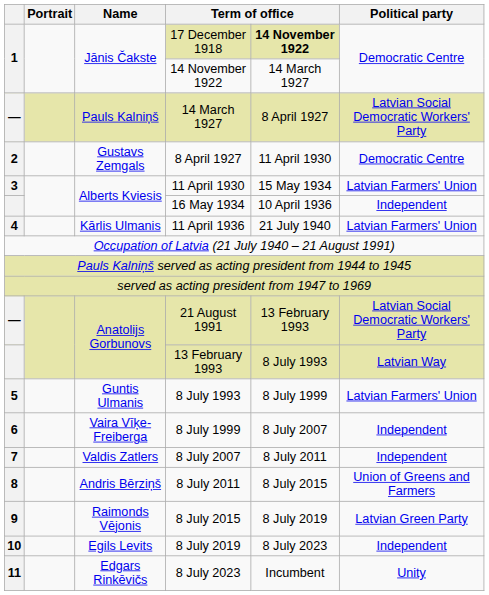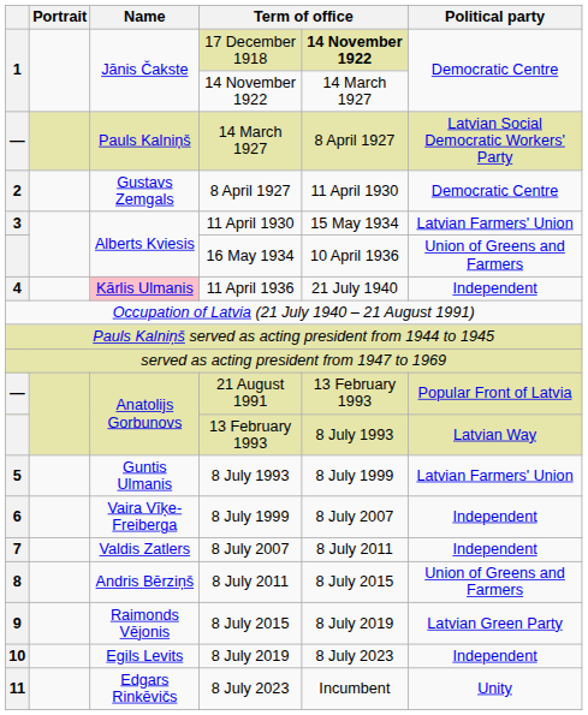16 May 1934 | Political party: Independent -> Union of Greens and Farmers
11 April 1936 | Name: no background -> pink background
11 April 1936 | Political party: Latvian Farmers' Union -> Independent
21 August 1991 | Political party: Latvian Social Democratic Workers' Party -> Popular Front of Latvia
